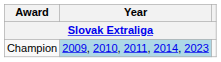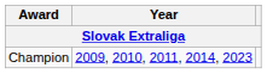Champion | Year: lightblue background -> no background
